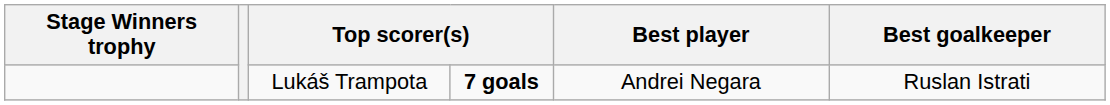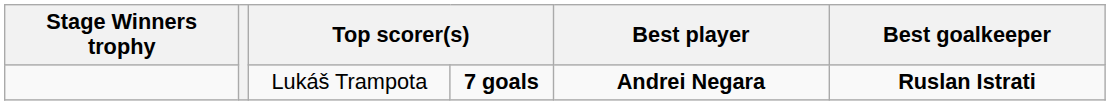Lukáš Trampota | Best player: normal -> bold
Lukáš Trampota | Best goalkeeper: normal -> bold
